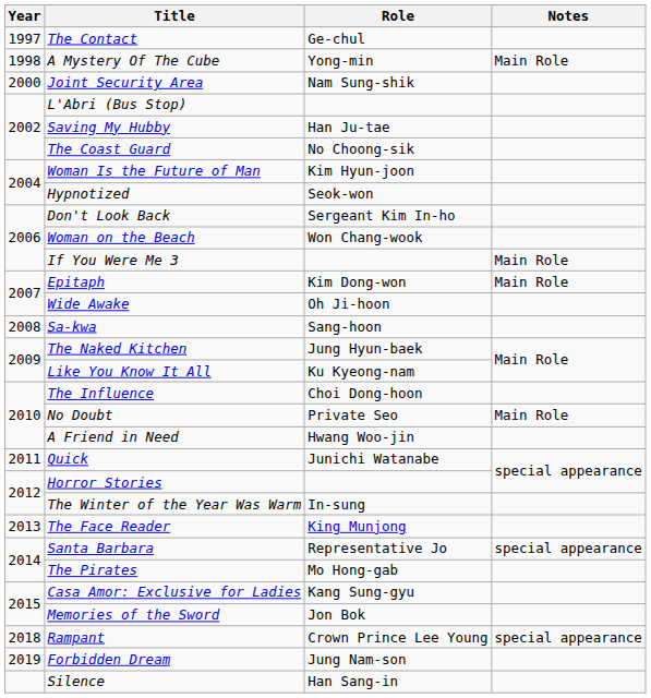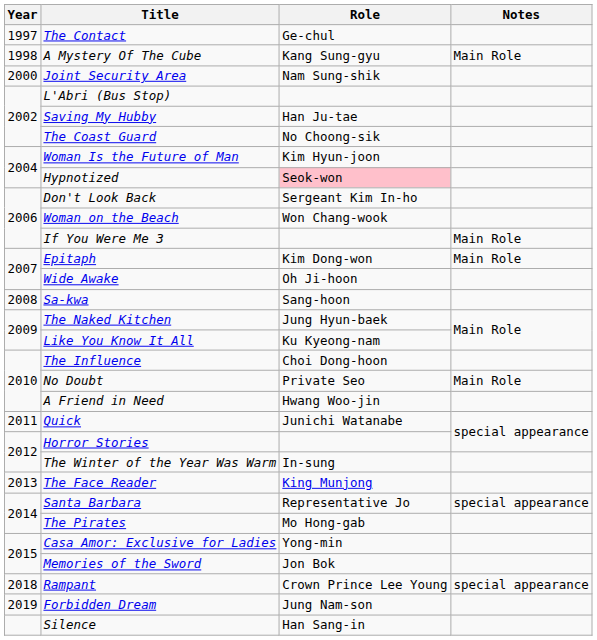A Mystery Of The Cube | Role: Yong-min -> Kang Sung-gyu
Hypnotized | Role: no background -> pink background
Casa Amor: Exclusive for Ladies | Role: Kang Sung-gyu -> Yong-min
